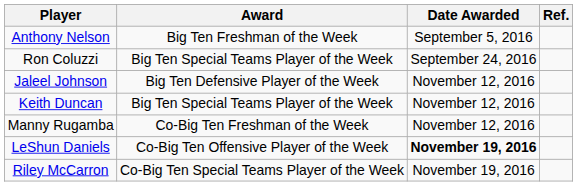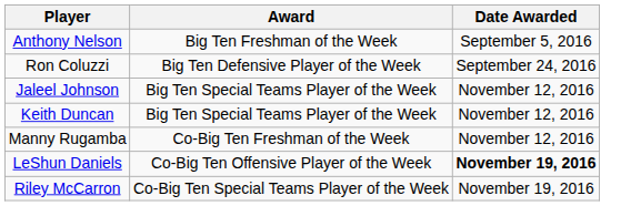- column: Ref.
Ron Coluzzi | Award: Big Ten Special Teams Player of the Week -> Big Ten Defensive Player of the Week
Jaleel Johnson | Award: Big Ten Defensive Player of the Week -> Big Ten Special Teams Player of the Week
